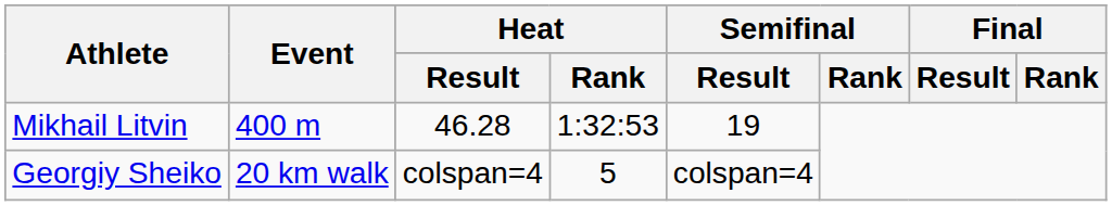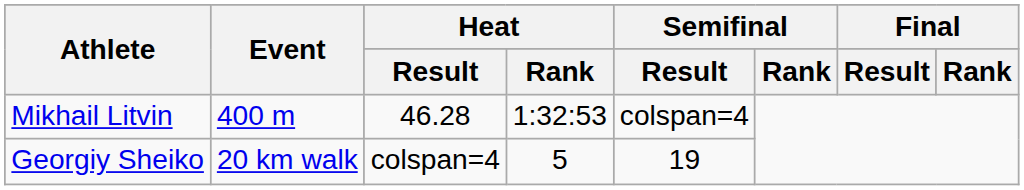Mikhail Litvin | Semifinal / Result: 19 -> colspan=4
Georgiy Sheiko | Semifinal / Result: colspan=4 -> 19
